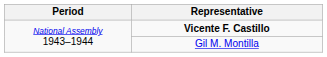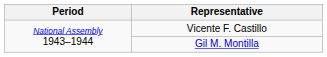Vicente F. Castillo | Representative: bold -> normal
